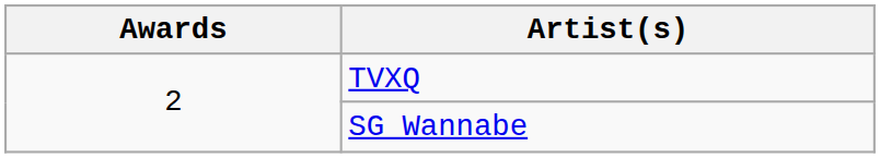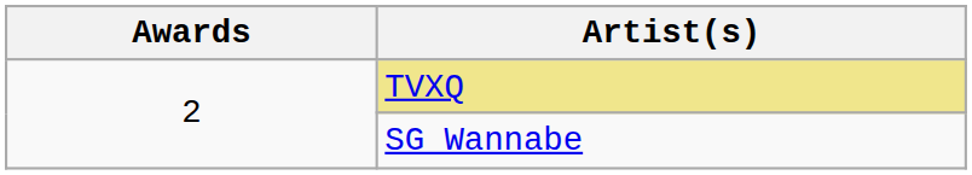TVXQ | Artist(s): no background -> khaki background
